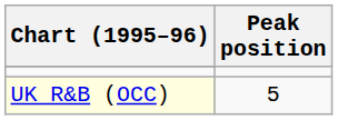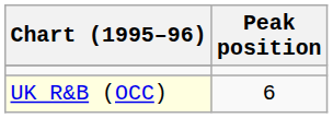row 3 | Peak position: 5 -> 6
